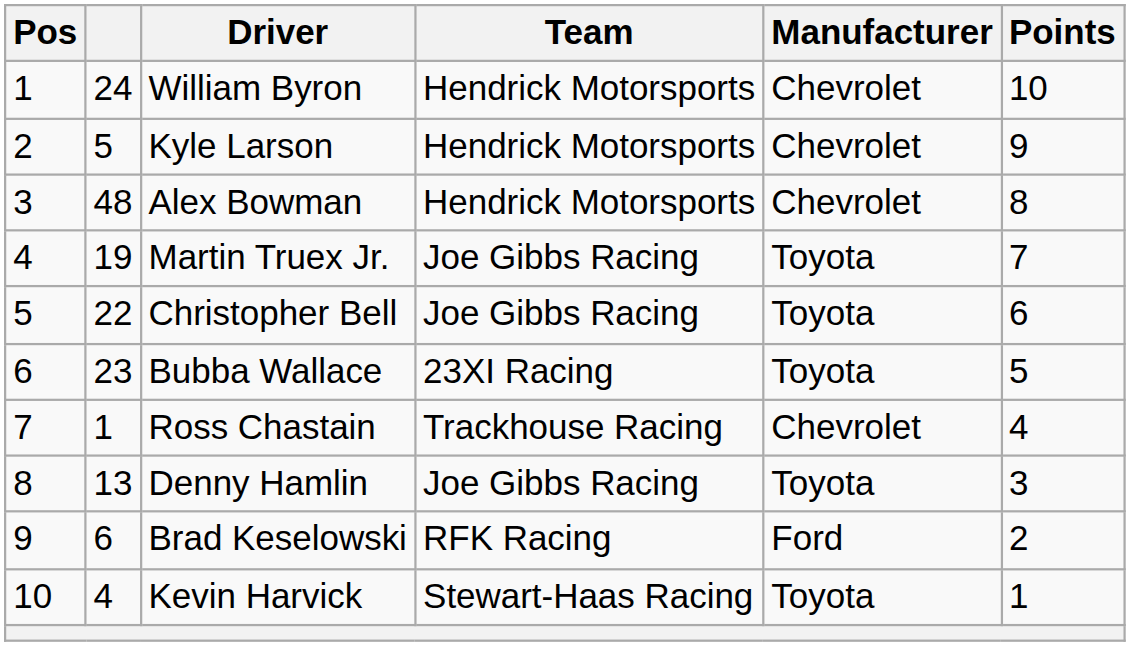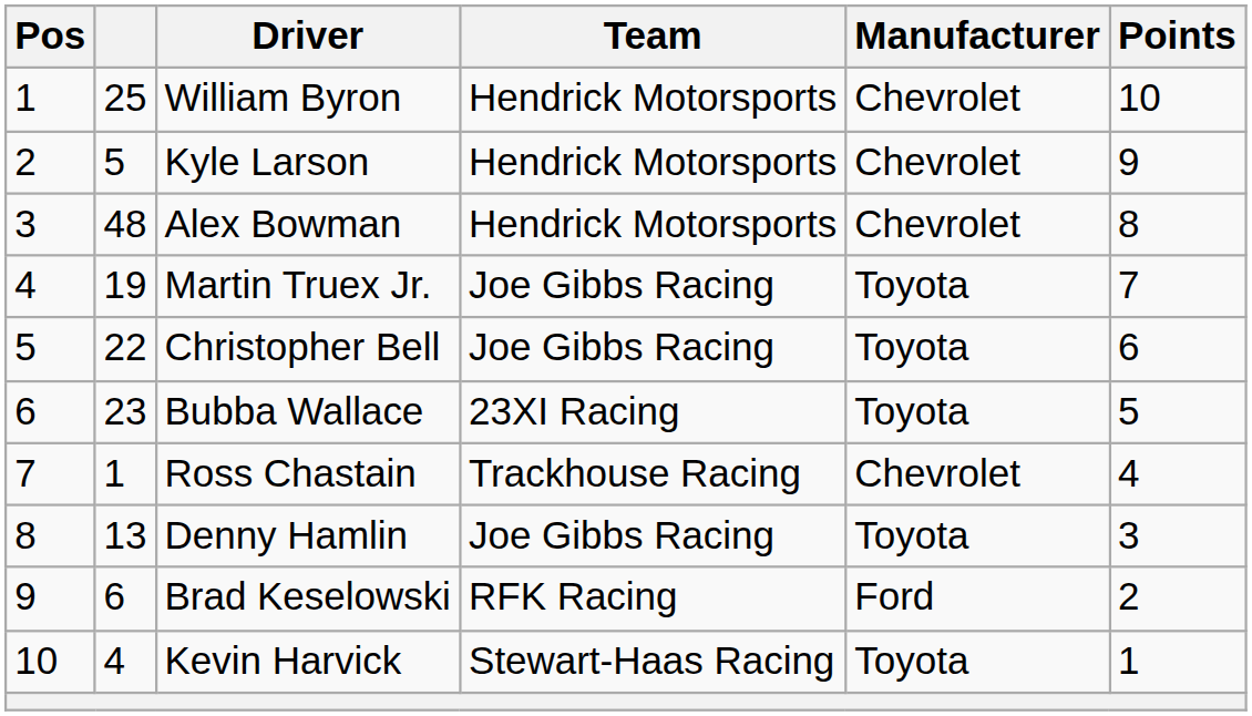William Byron | column 2: 24 -> 25
